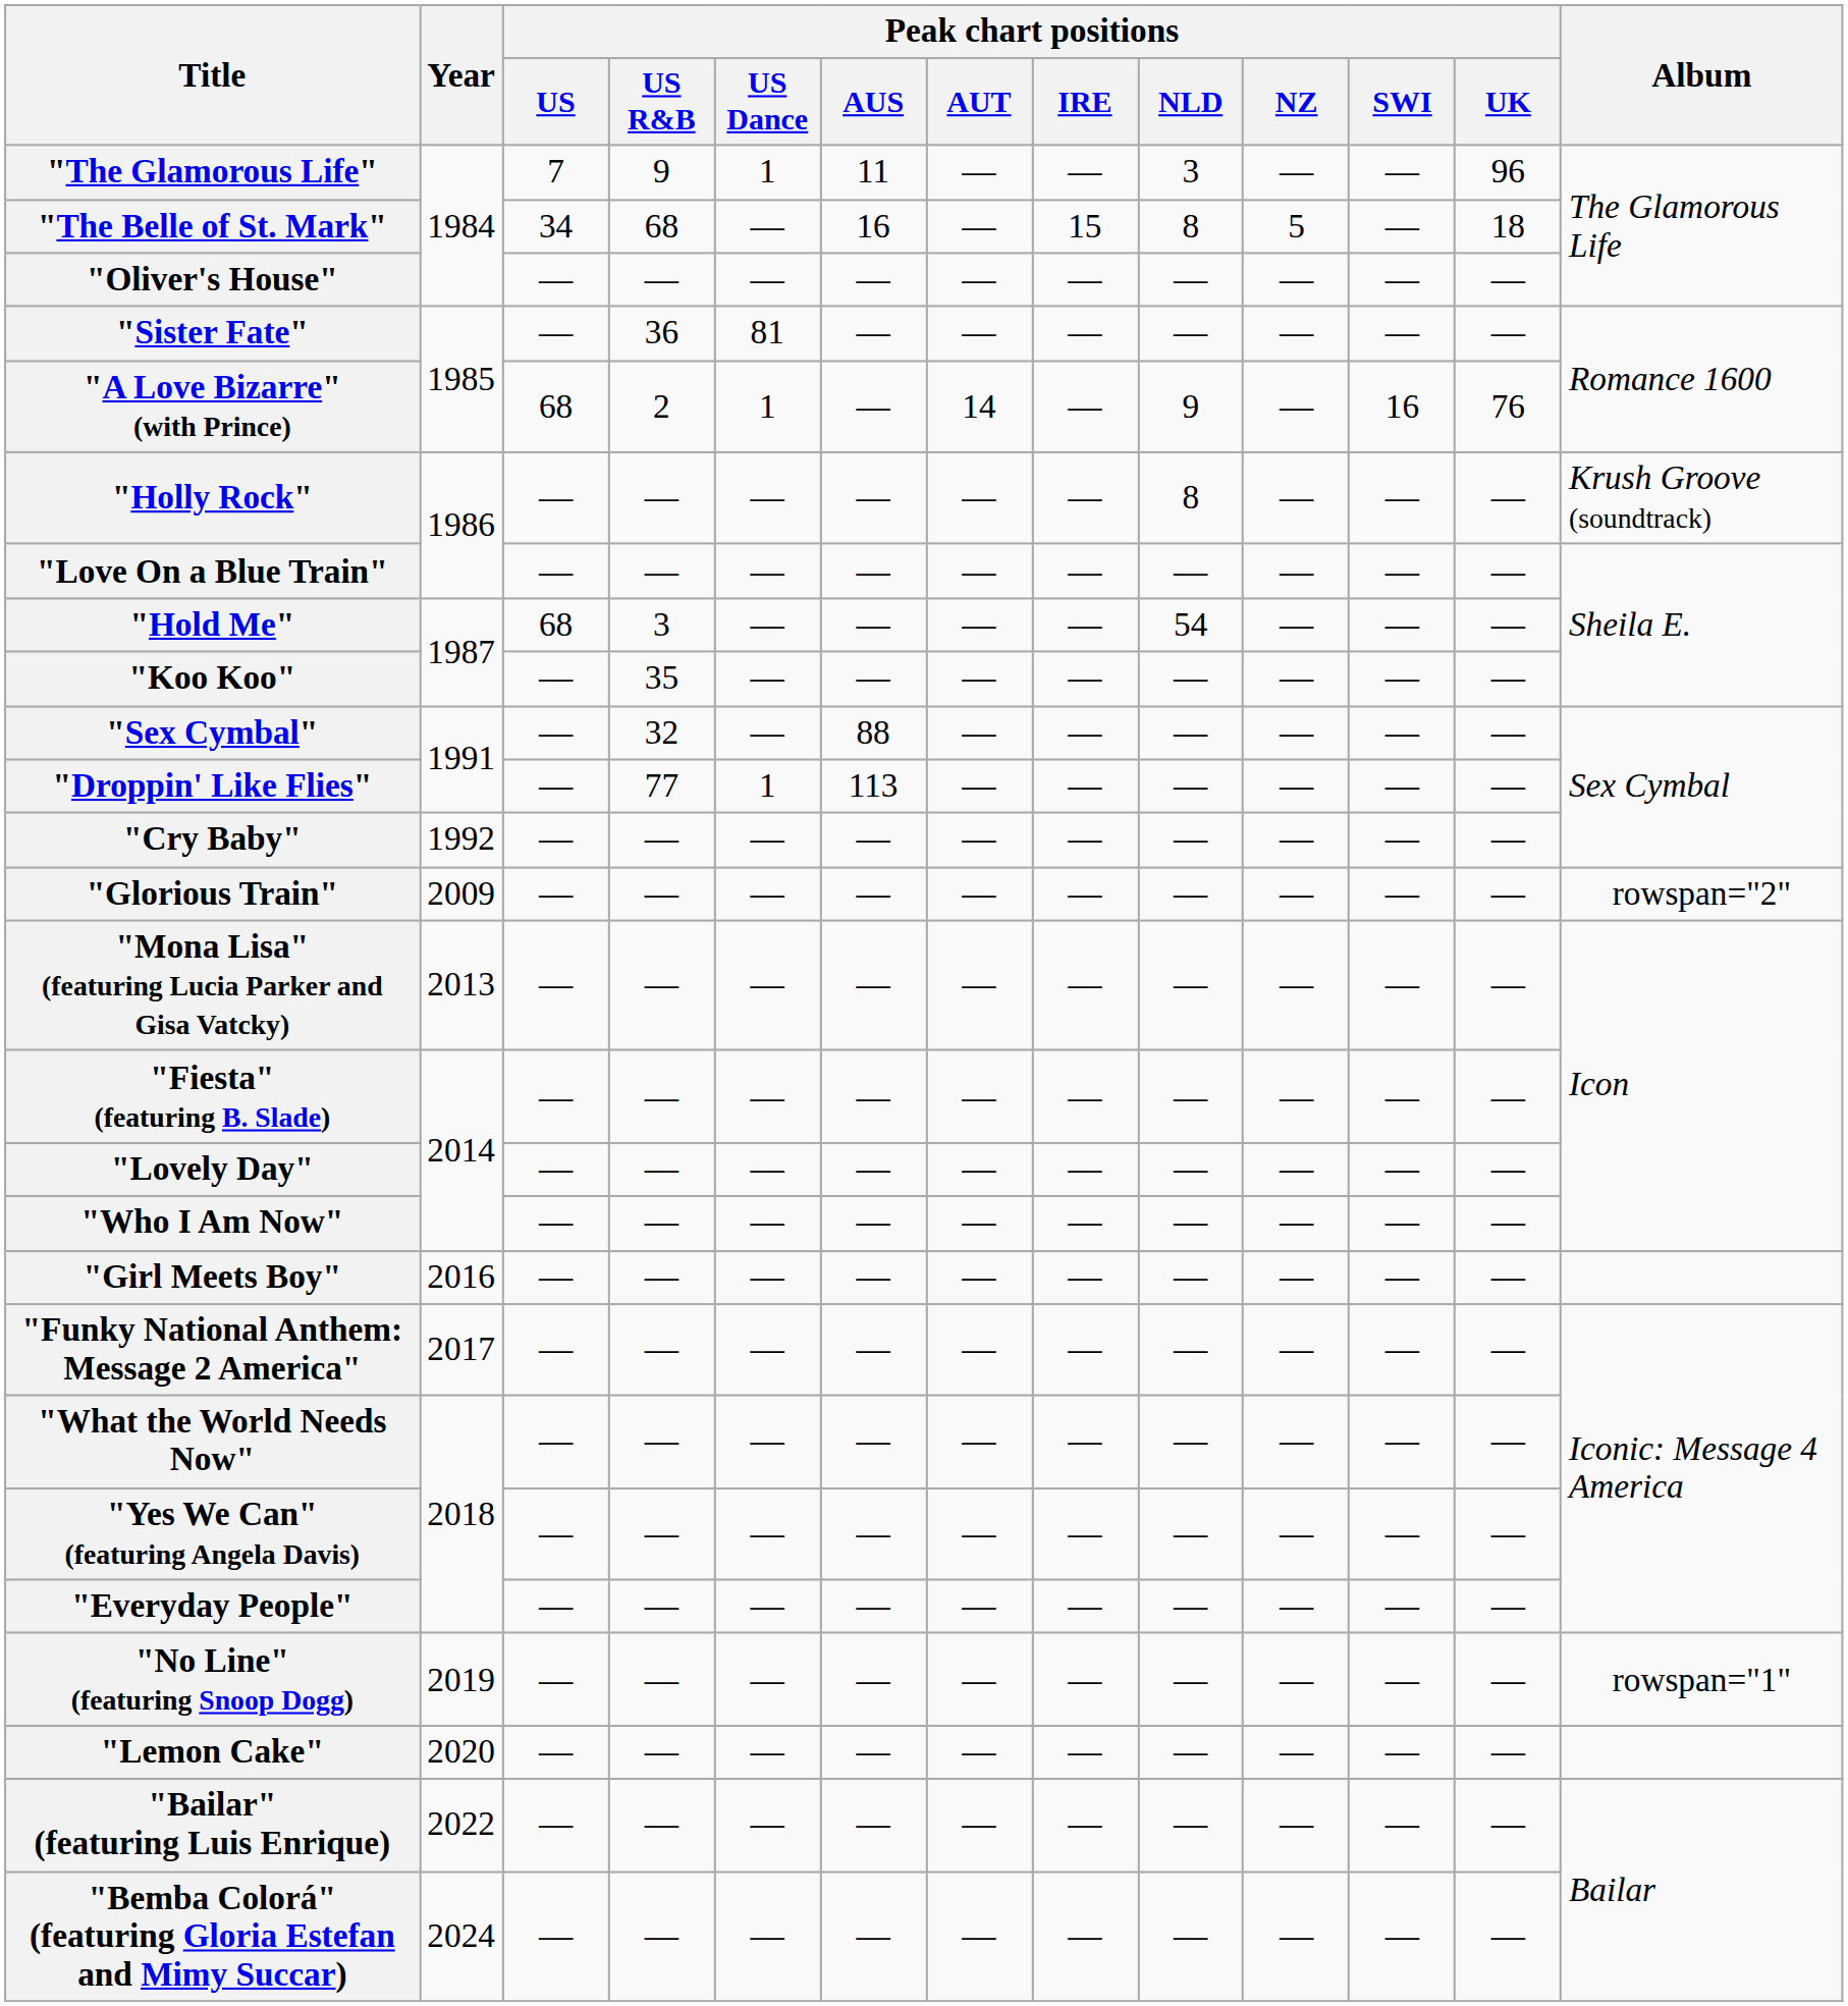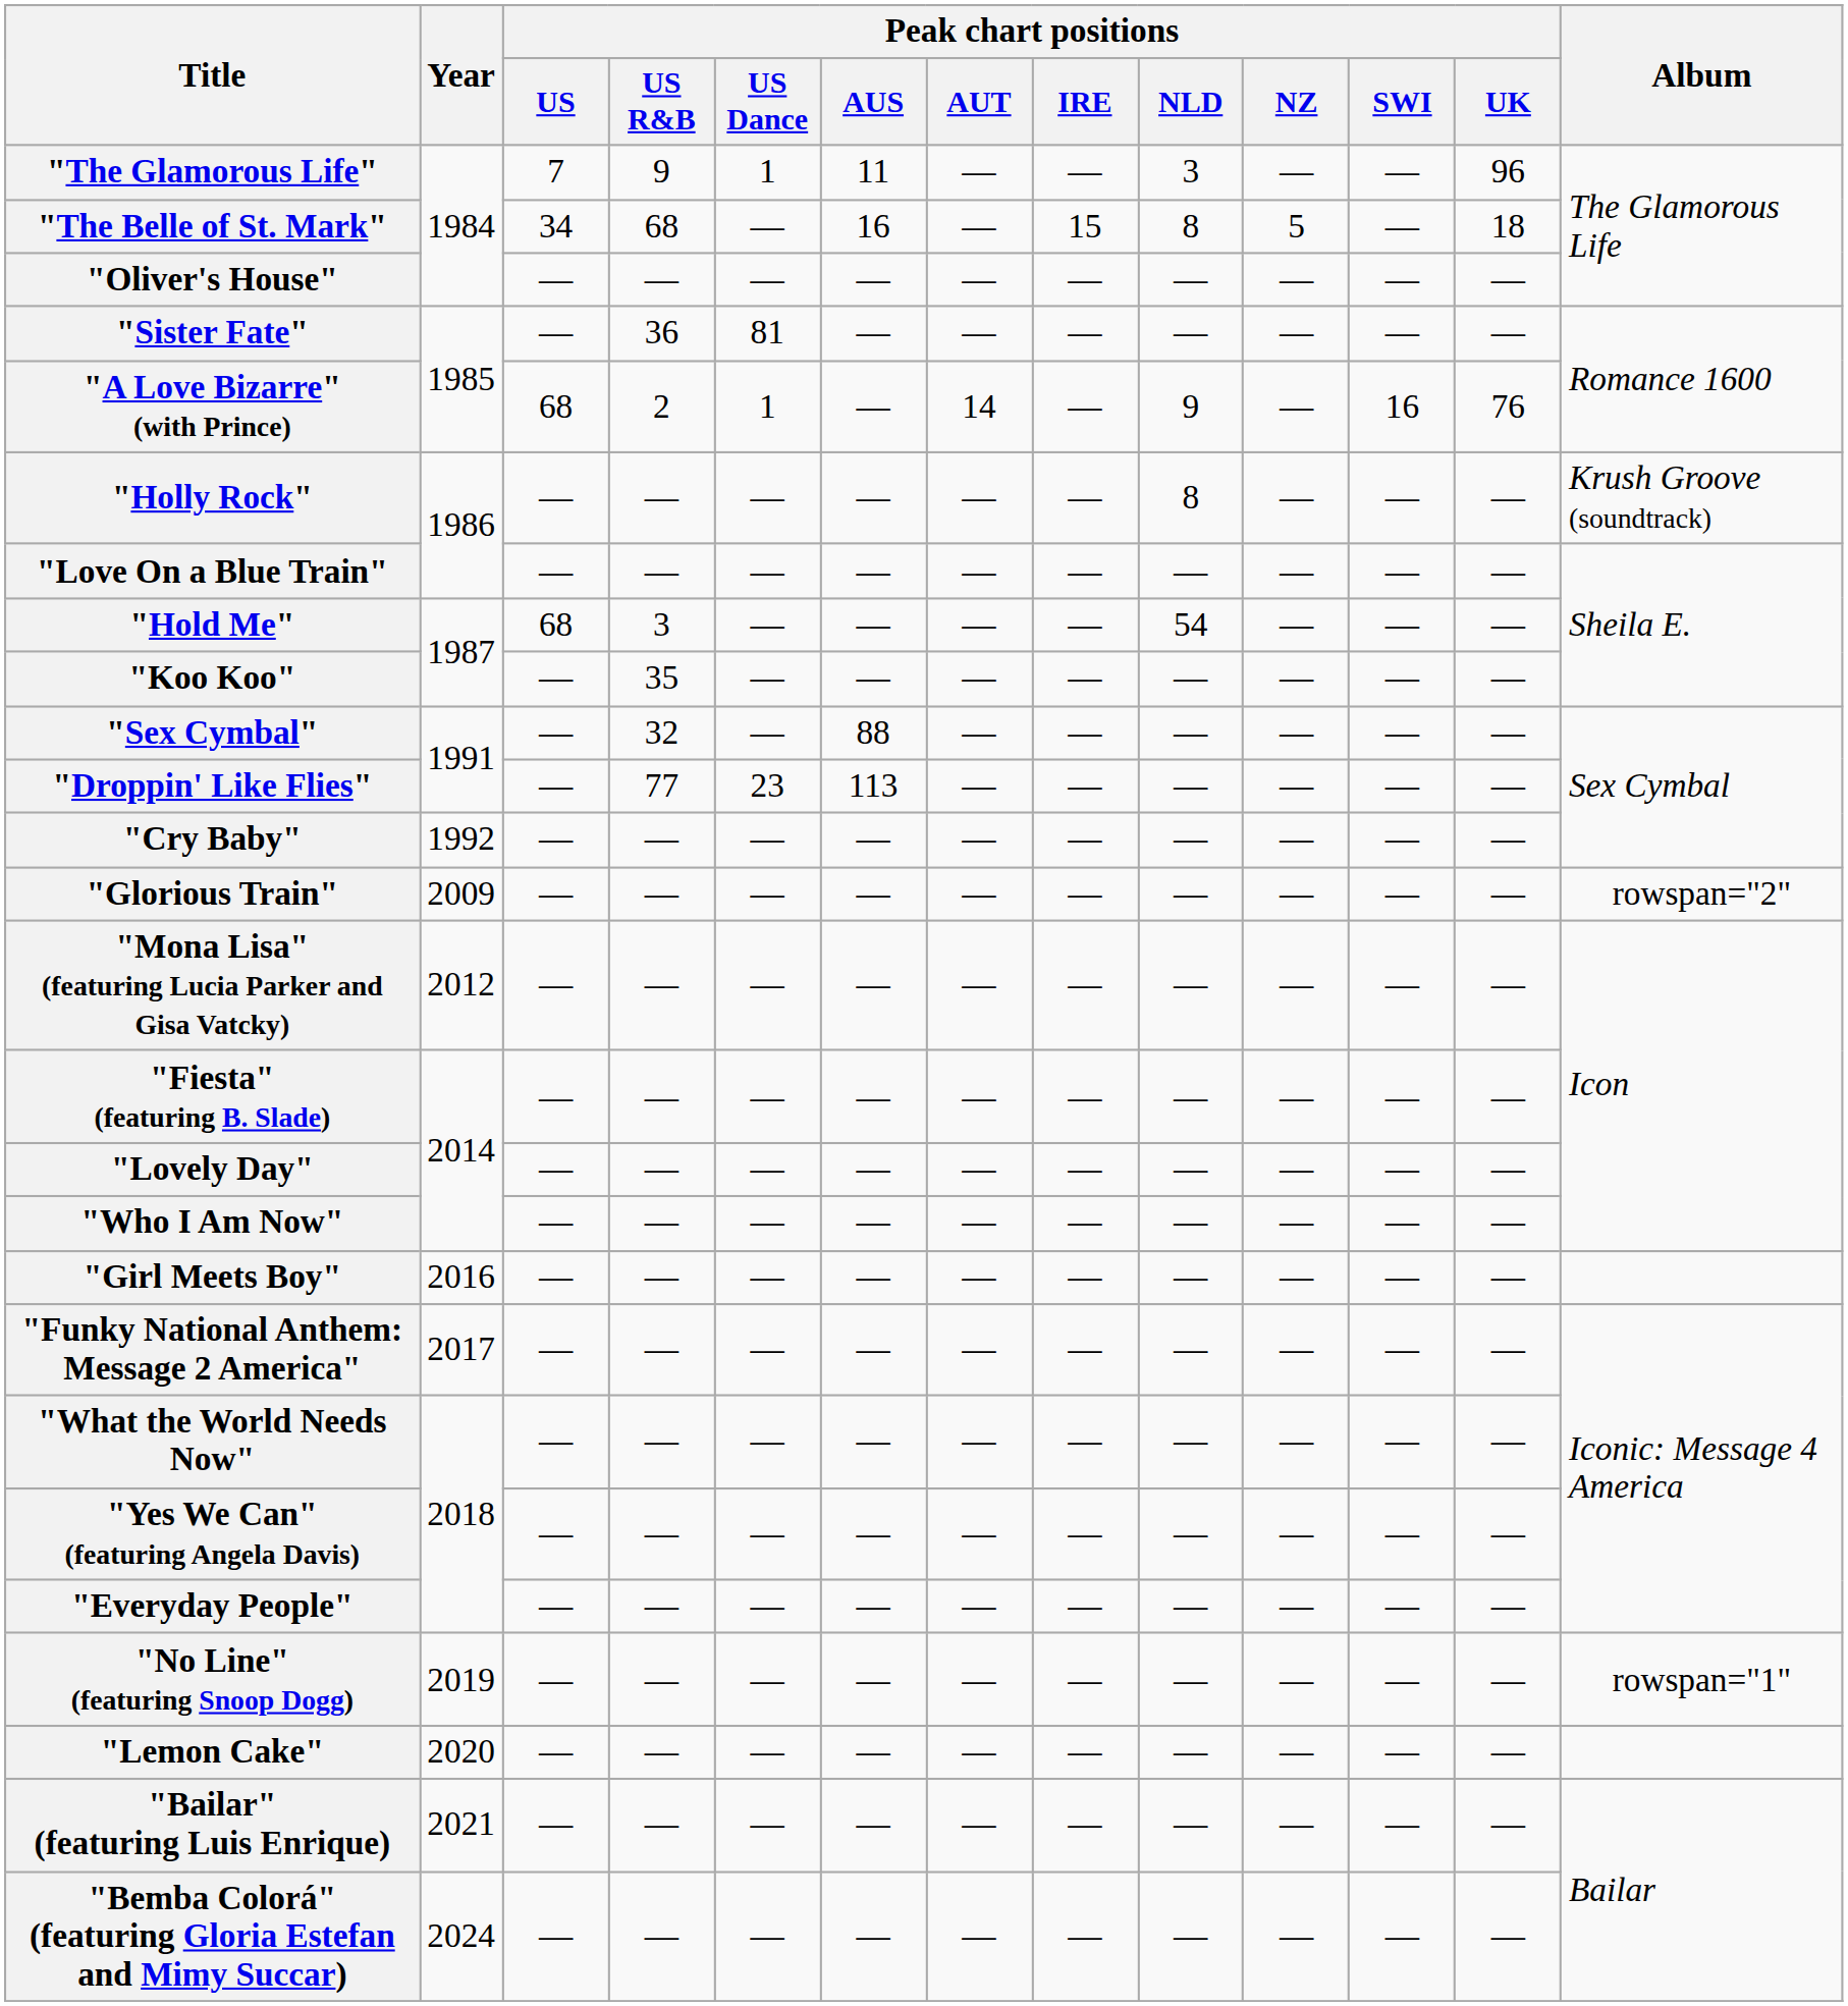"Droppin' Like Flies" | Peak chart positions / US Dance: 1 -> 23
"Mona Lisa" (featuring Lucia Parker and Gisa Vatcky) | Year: 2013 -> 2012
"Bailar" (featuring Luis Enrique) | Year: 2022 -> 2021
